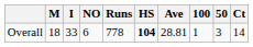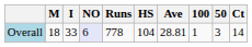row 2 | column 1: no background -> lightblue background
row 2 | NO: no background -> lavender background
row 2 | HS: bold -> normal
